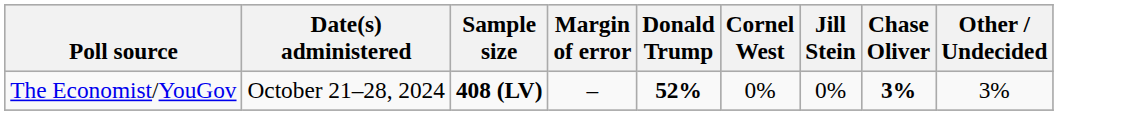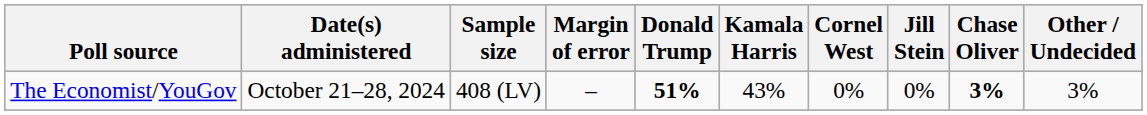+ column: Kamala Harris | 43%
The Economist/YouGov | Sample size: bold -> normal
The Economist/YouGov | Donald Trump: 52% -> 51%
